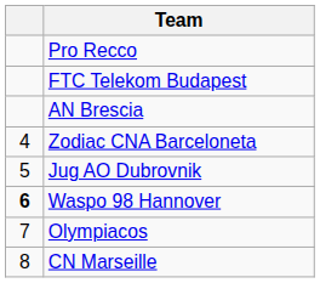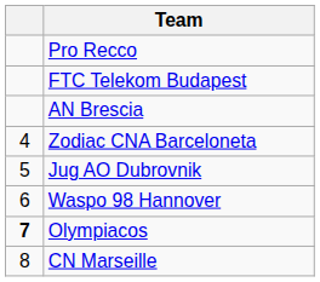Waspo 98 Hannover | column 1: bold -> normal
Olympiacos | column 1: normal -> bold
